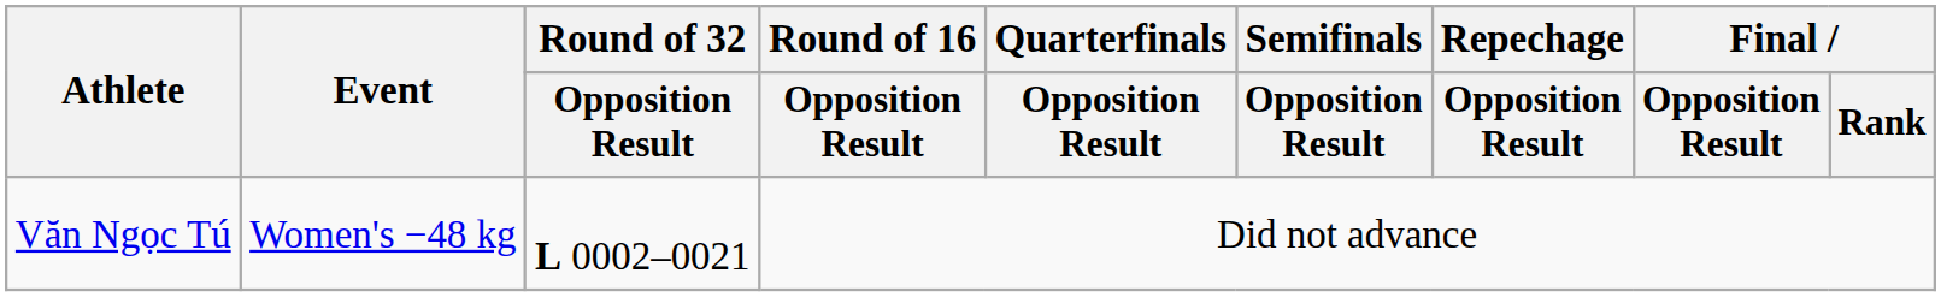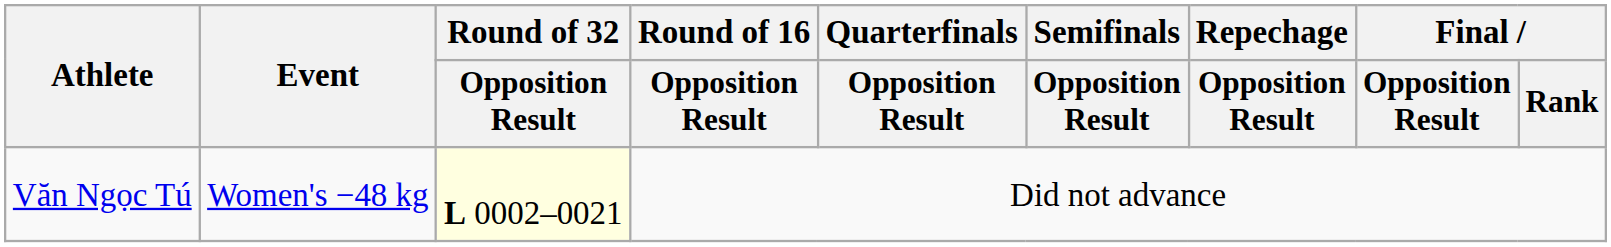Văn Ngọc Tú | Round of 32 / Opposition Result: no background -> lightyellow background
